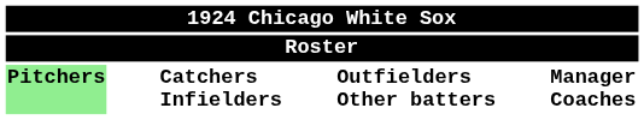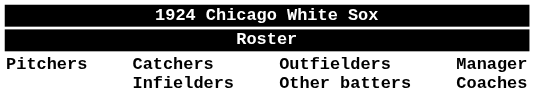Pitchers | column 1: lightgreen background -> no background
